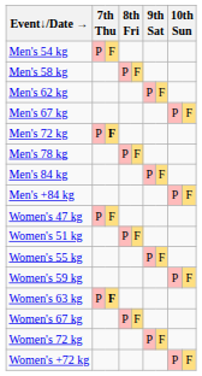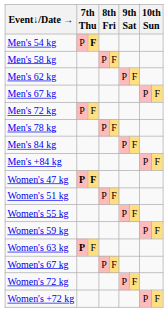Men's 54 kg | column 3: normal -> bold
Men's 72 kg | column 3: bold -> normal
Women's 47 kg | column 2: normal -> bold
Women's 47 kg | column 3: normal -> bold
Women's 63 kg | column 2: normal -> bold
Women's 63 kg | column 3: bold -> normal
